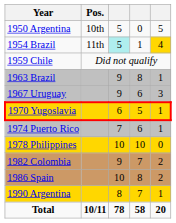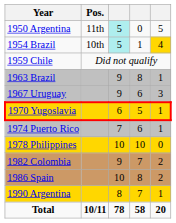1950 Argentina | Pos.: 10th -> 11th
1950 Argentina | column 3: no background -> paleturquoise background
1954 Brazil | Pos.: 11th -> 10th
